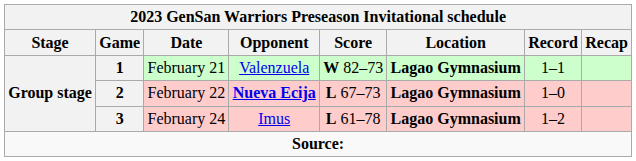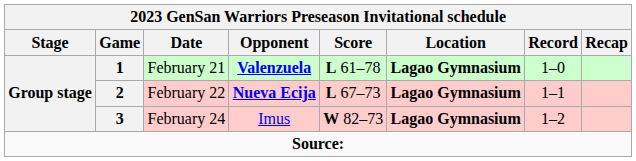February 21 | Opponent: normal -> bold
February 21 | Score: W 82–73 -> L 61–78
February 21 | Record: 1–1 -> 1–0
February 22 | Record: 1–0 -> 1–1
February 24 | Score: L 61–78 -> W 82–73
